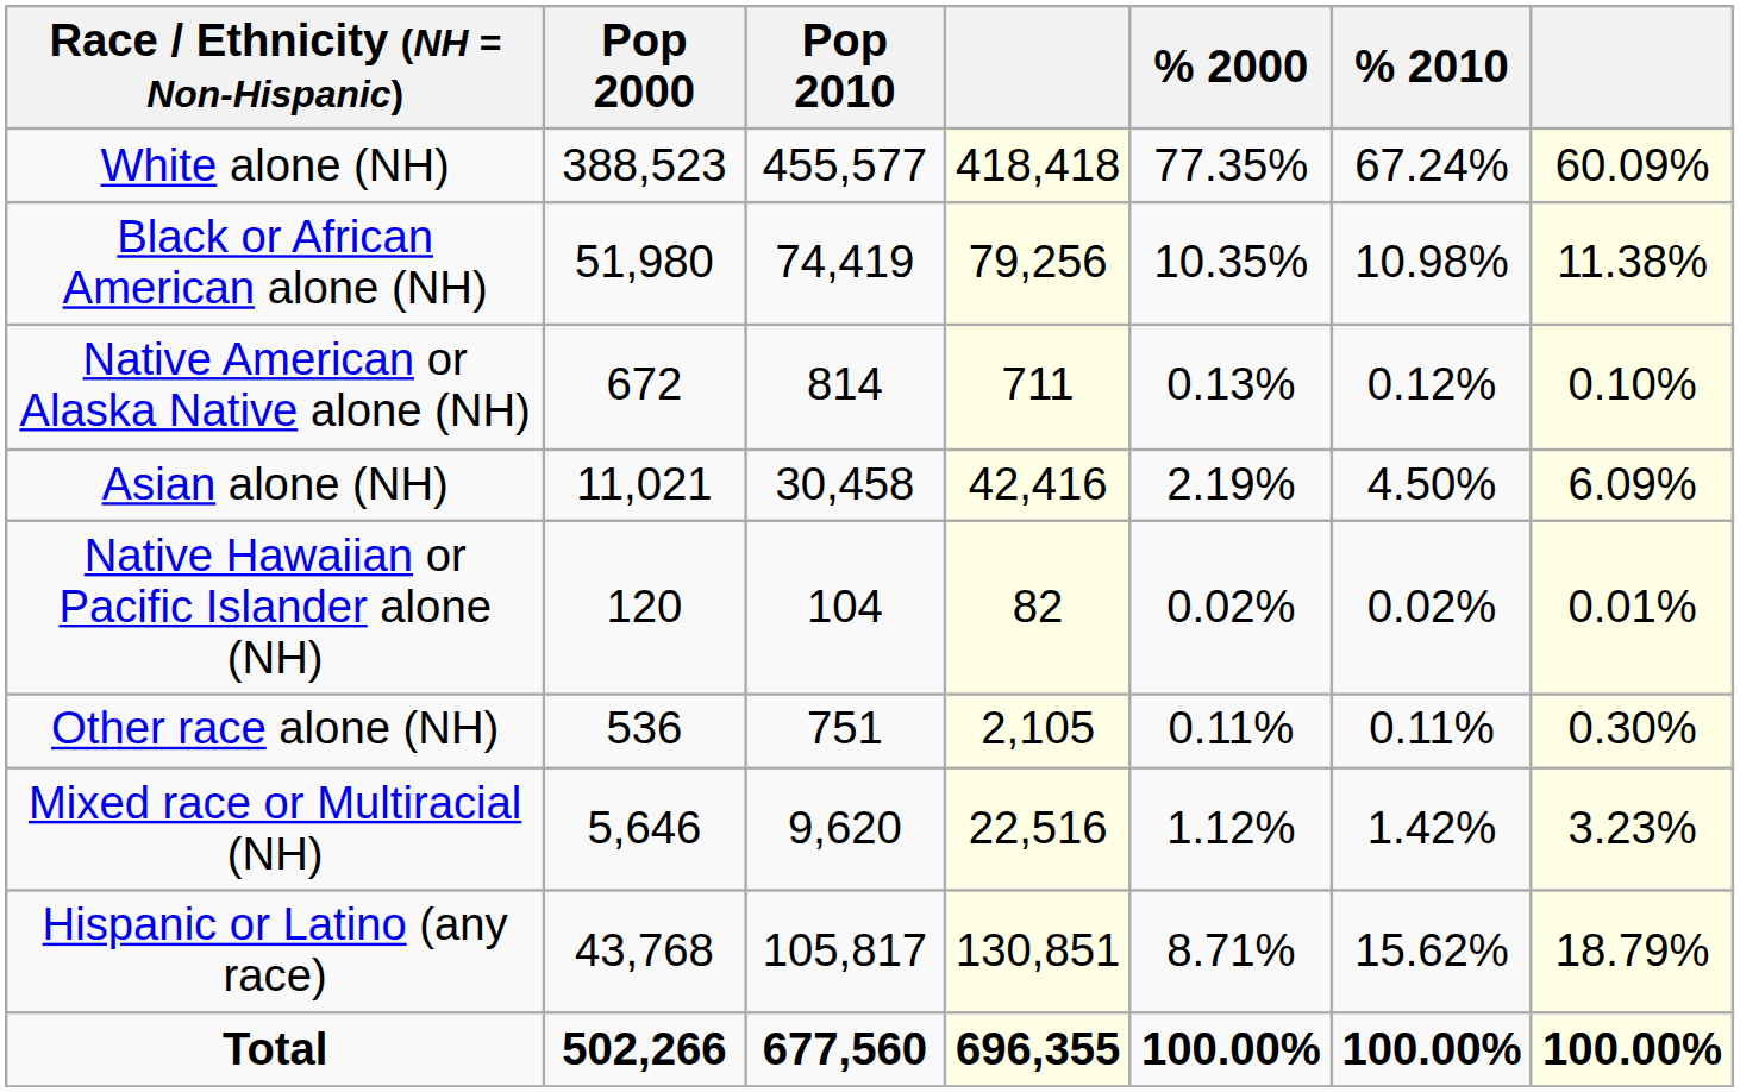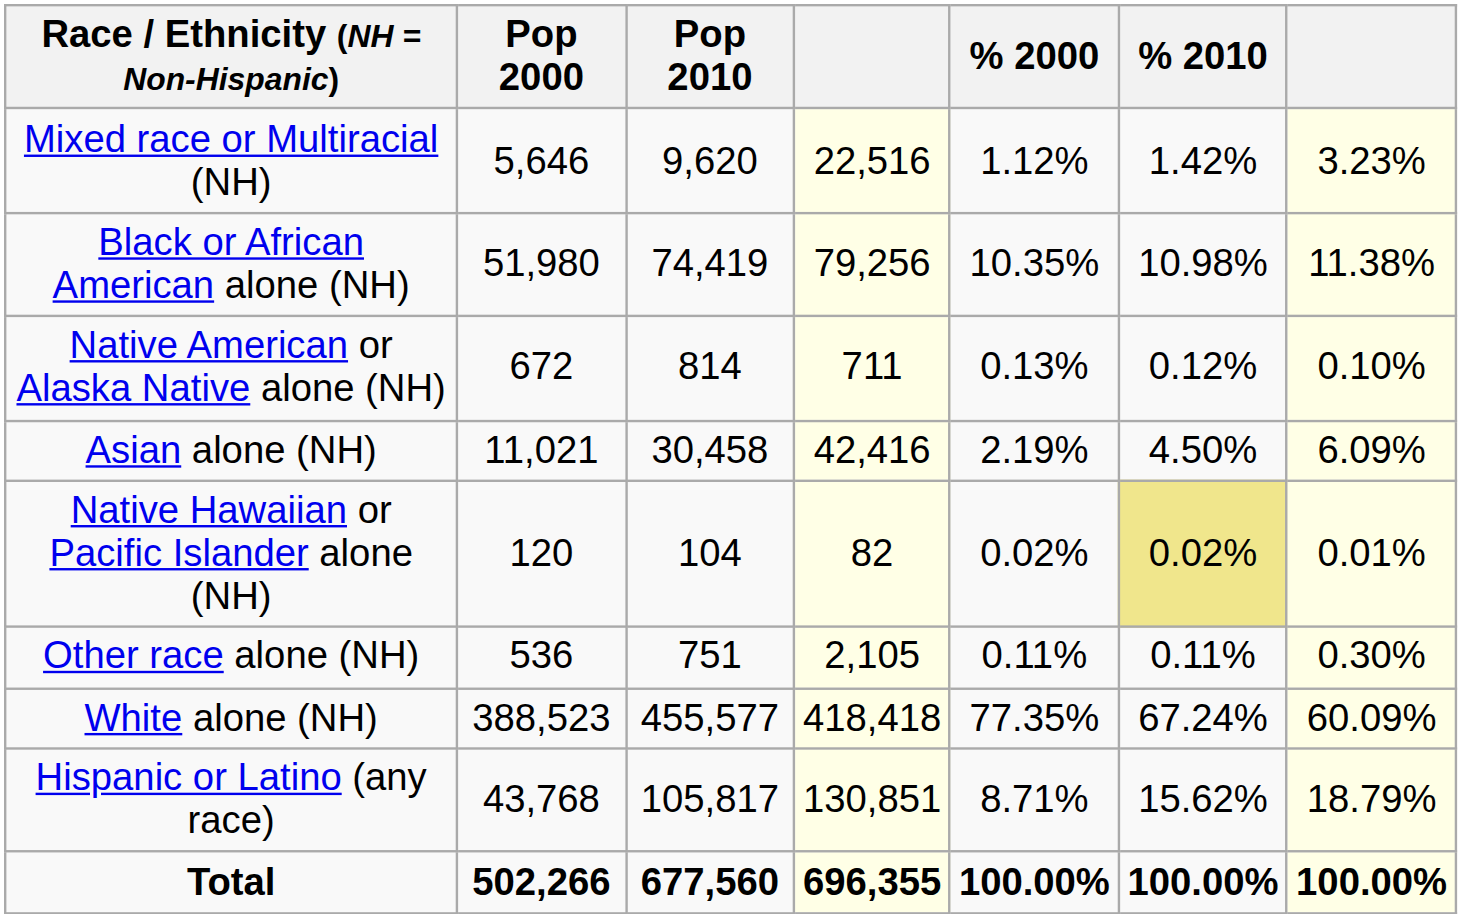rows swapped: White alone (NH) <-> Mixed race or Multiracial (NH)
Native Hawaiian or Pacific Islander alone (NH) | % 2010: no background -> khaki background
